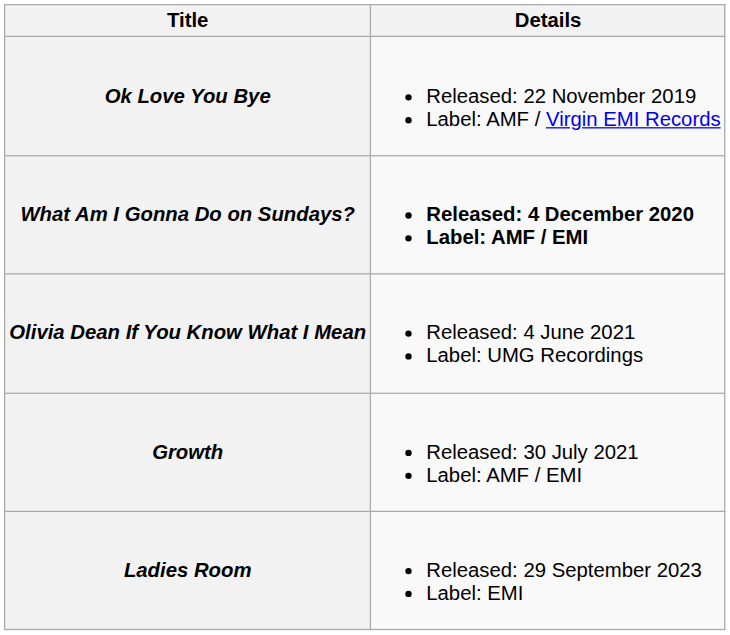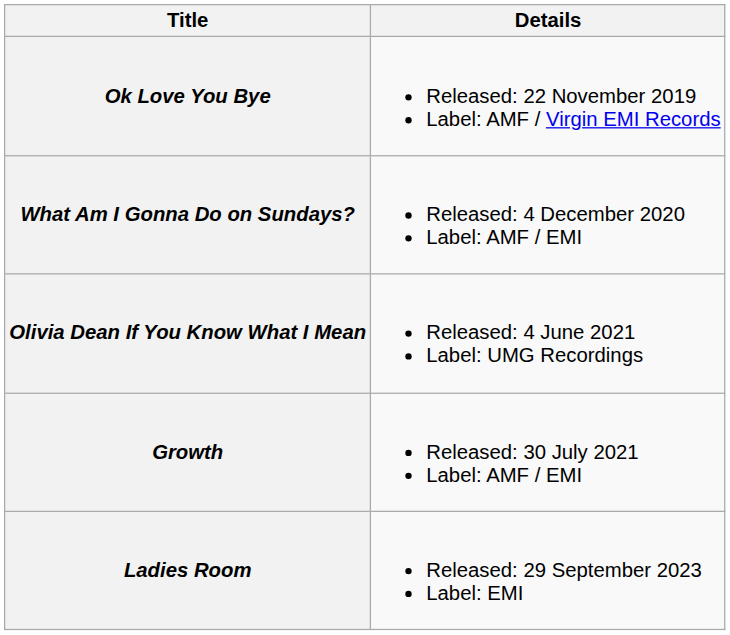What Am I Gonna Do on Sundays? | Details: bold -> normal
